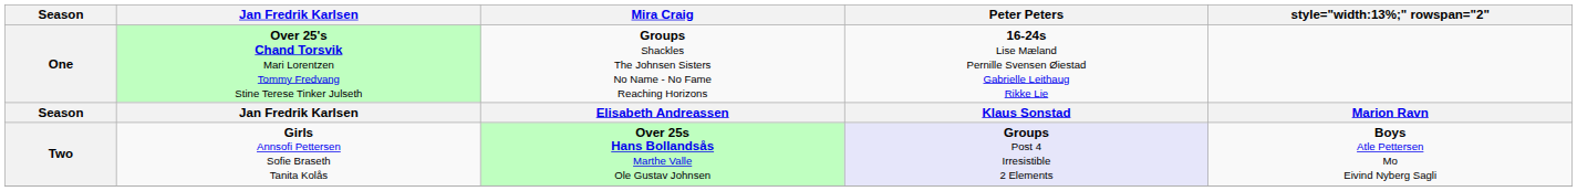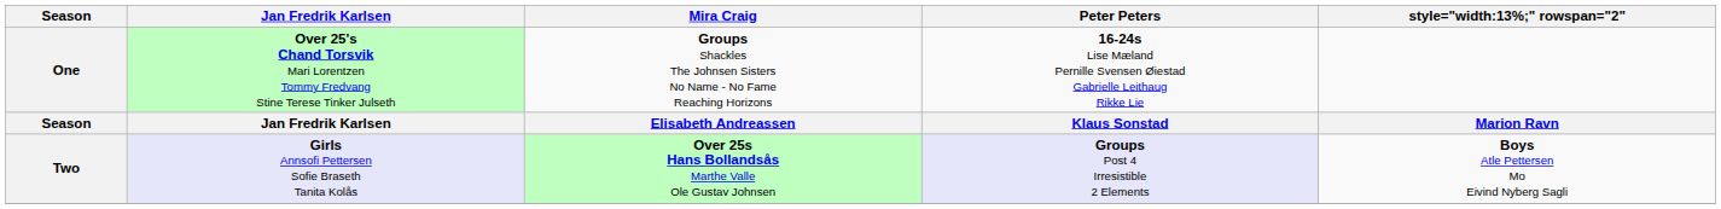Two | Jan Fredrik Karlsen: no background -> lavender background
